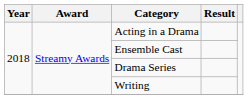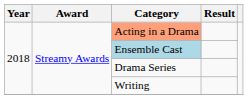Acting in a Drama | Category: no background -> lightsalmon background
Ensemble Cast | Category: no background -> lightblue background
